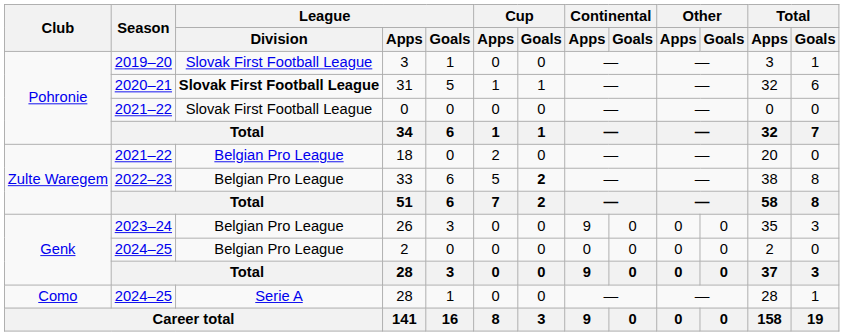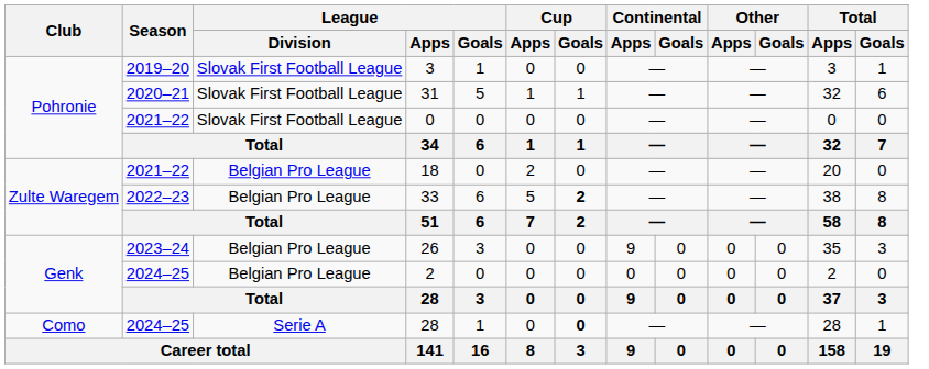31 | League / Division: bold -> normal
2024–25 / 28 | Cup / Goals: normal -> bold
